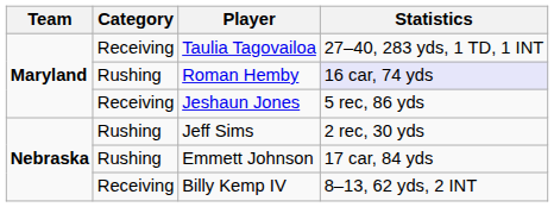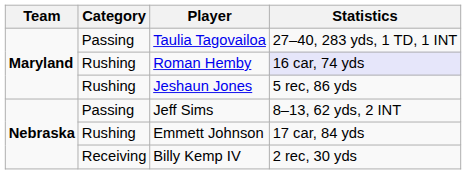Taulia Tagovailoa | Category: Receiving -> Passing
Jeshaun Jones | Category: Receiving -> Rushing
Jeff Sims | Category: Rushing -> Passing
Jeff Sims | Statistics: 2 rec, 30 yds -> 8–13, 62 yds, 2 INT
Billy Kemp IV | Statistics: 8–13, 62 yds, 2 INT -> 2 rec, 30 yds
